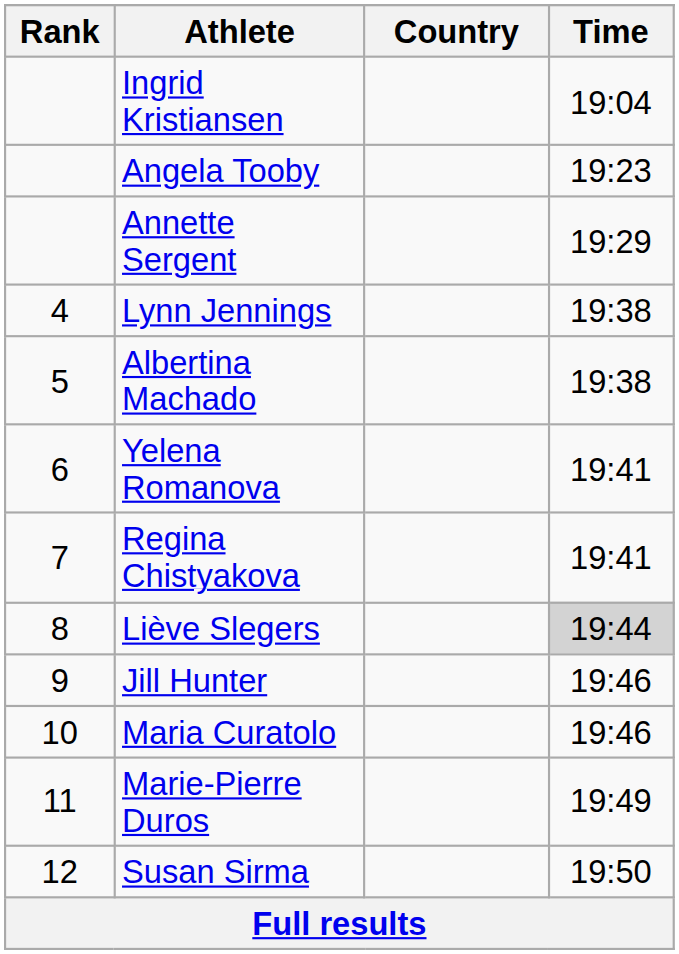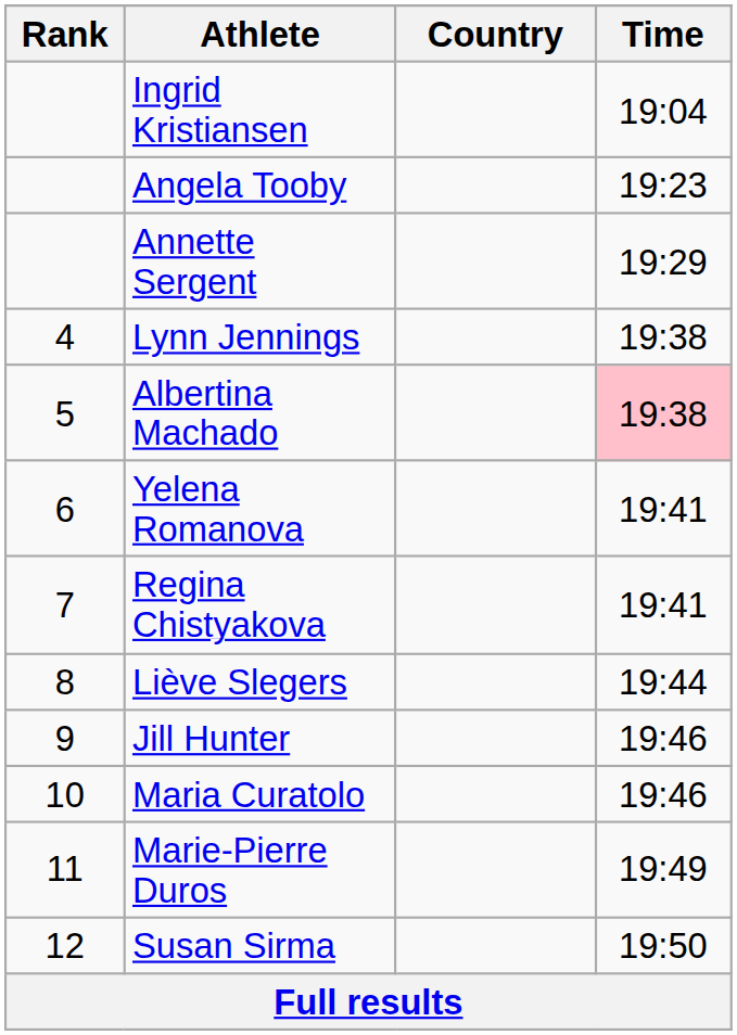Albertina Machado | Time: no background -> pink background
Liève Slegers | Time: lightgrey background -> no background
